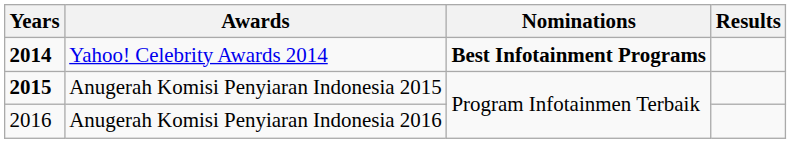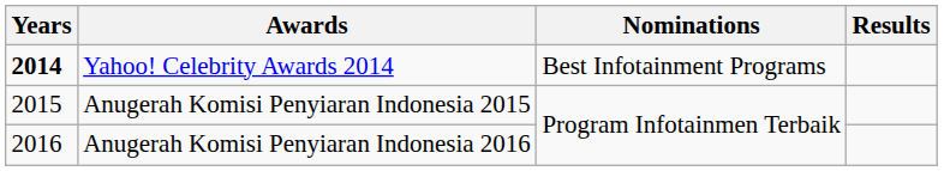Yahoo! Celebrity Awards 2014 | Nominations: bold -> normal
Anugerah Komisi Penyiaran Indonesia 2015 | Years: bold -> normal
